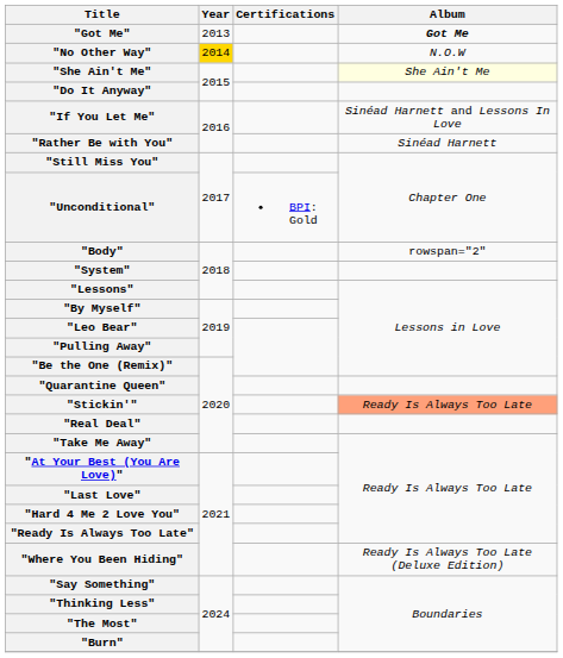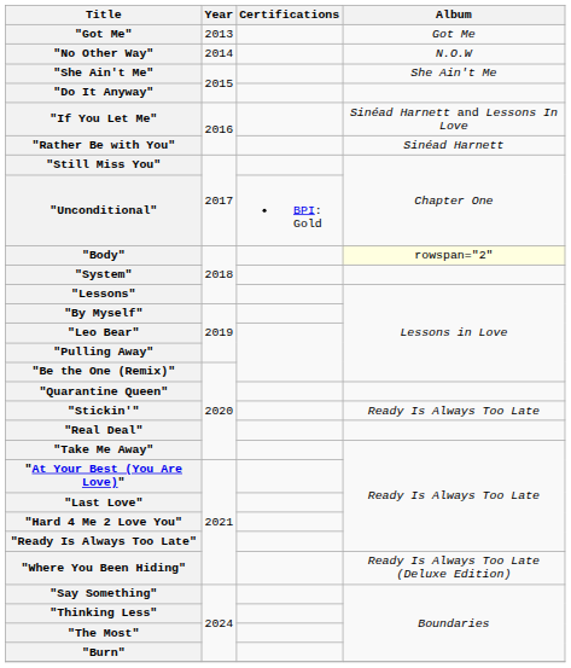"Got Me" | Album: bold -> normal
"No Other Way" | Year: gold background -> no background
"She Ain't Me" | Album: lightyellow background -> no background
"Body" | Album: no background -> lightyellow background
"Stickin'" | Album: lightsalmon background -> no background
